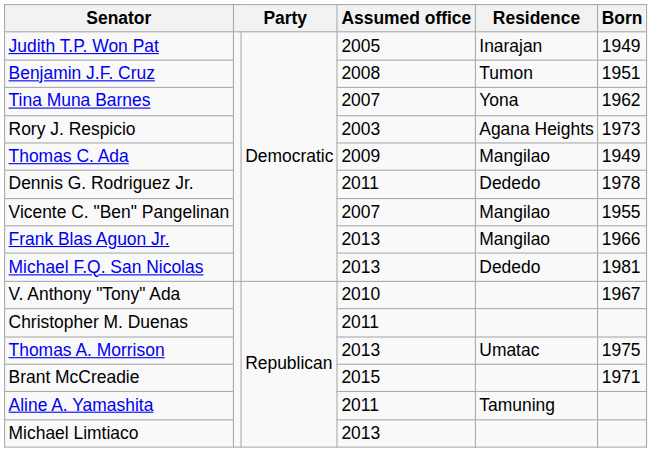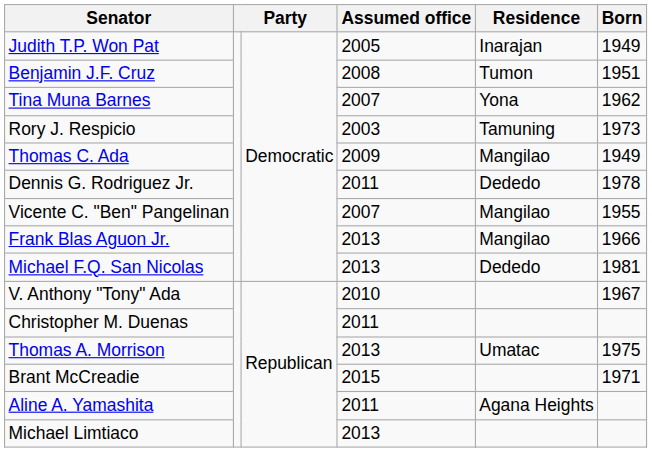Rory J. Respicio | Residence: Agana Heights -> Tamuning
Aline A. Yamashita | Residence: Tamuning -> Agana Heights
